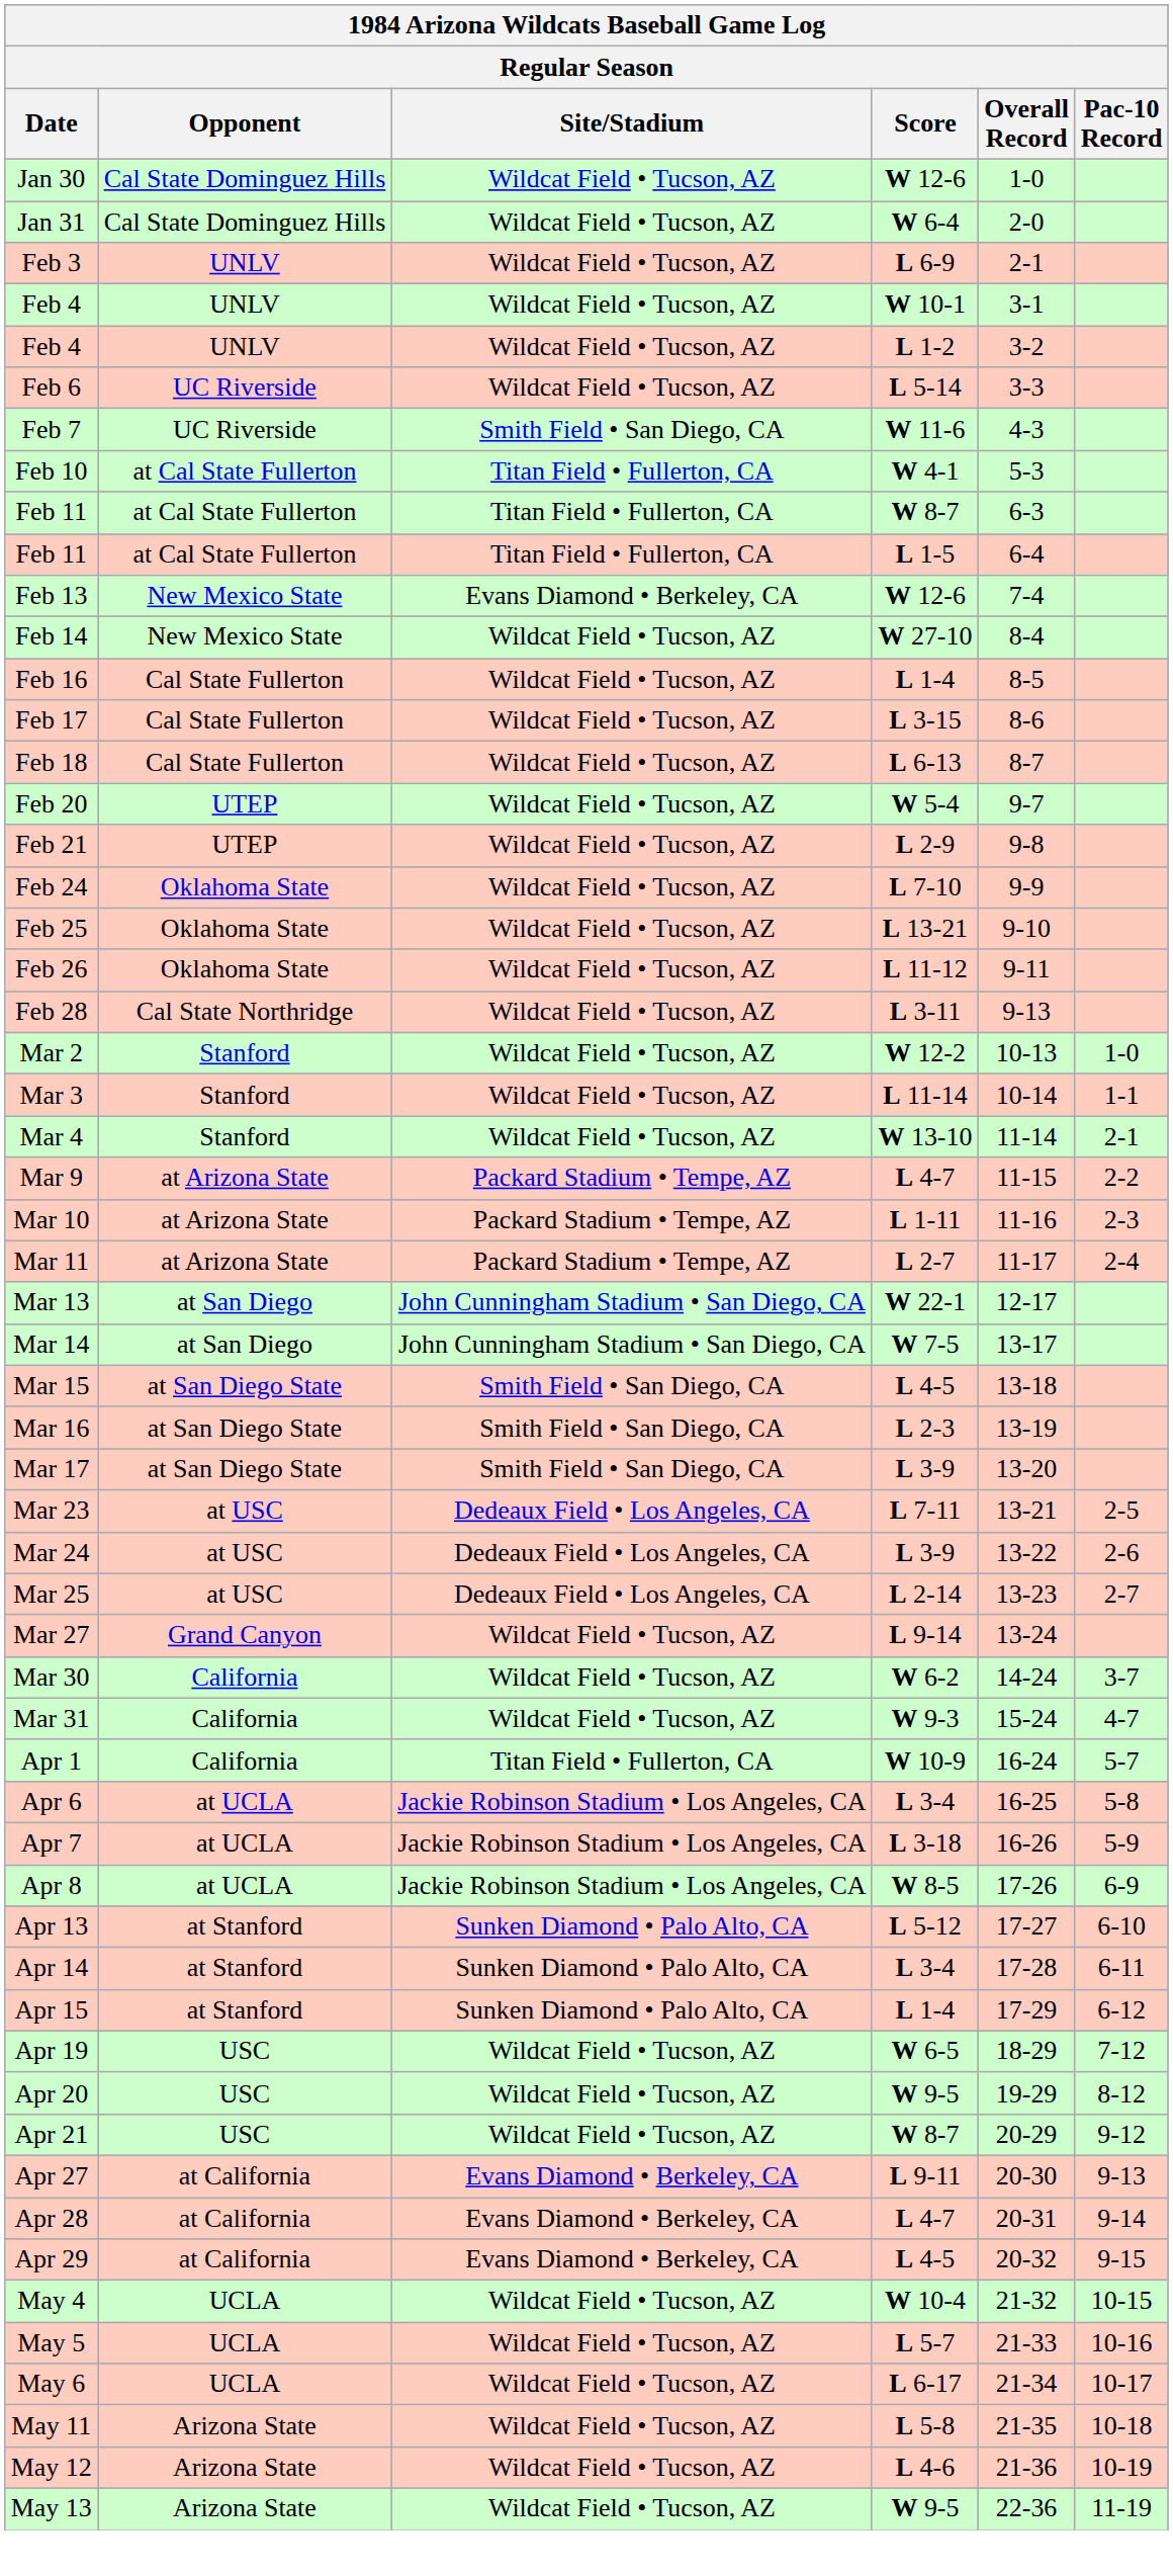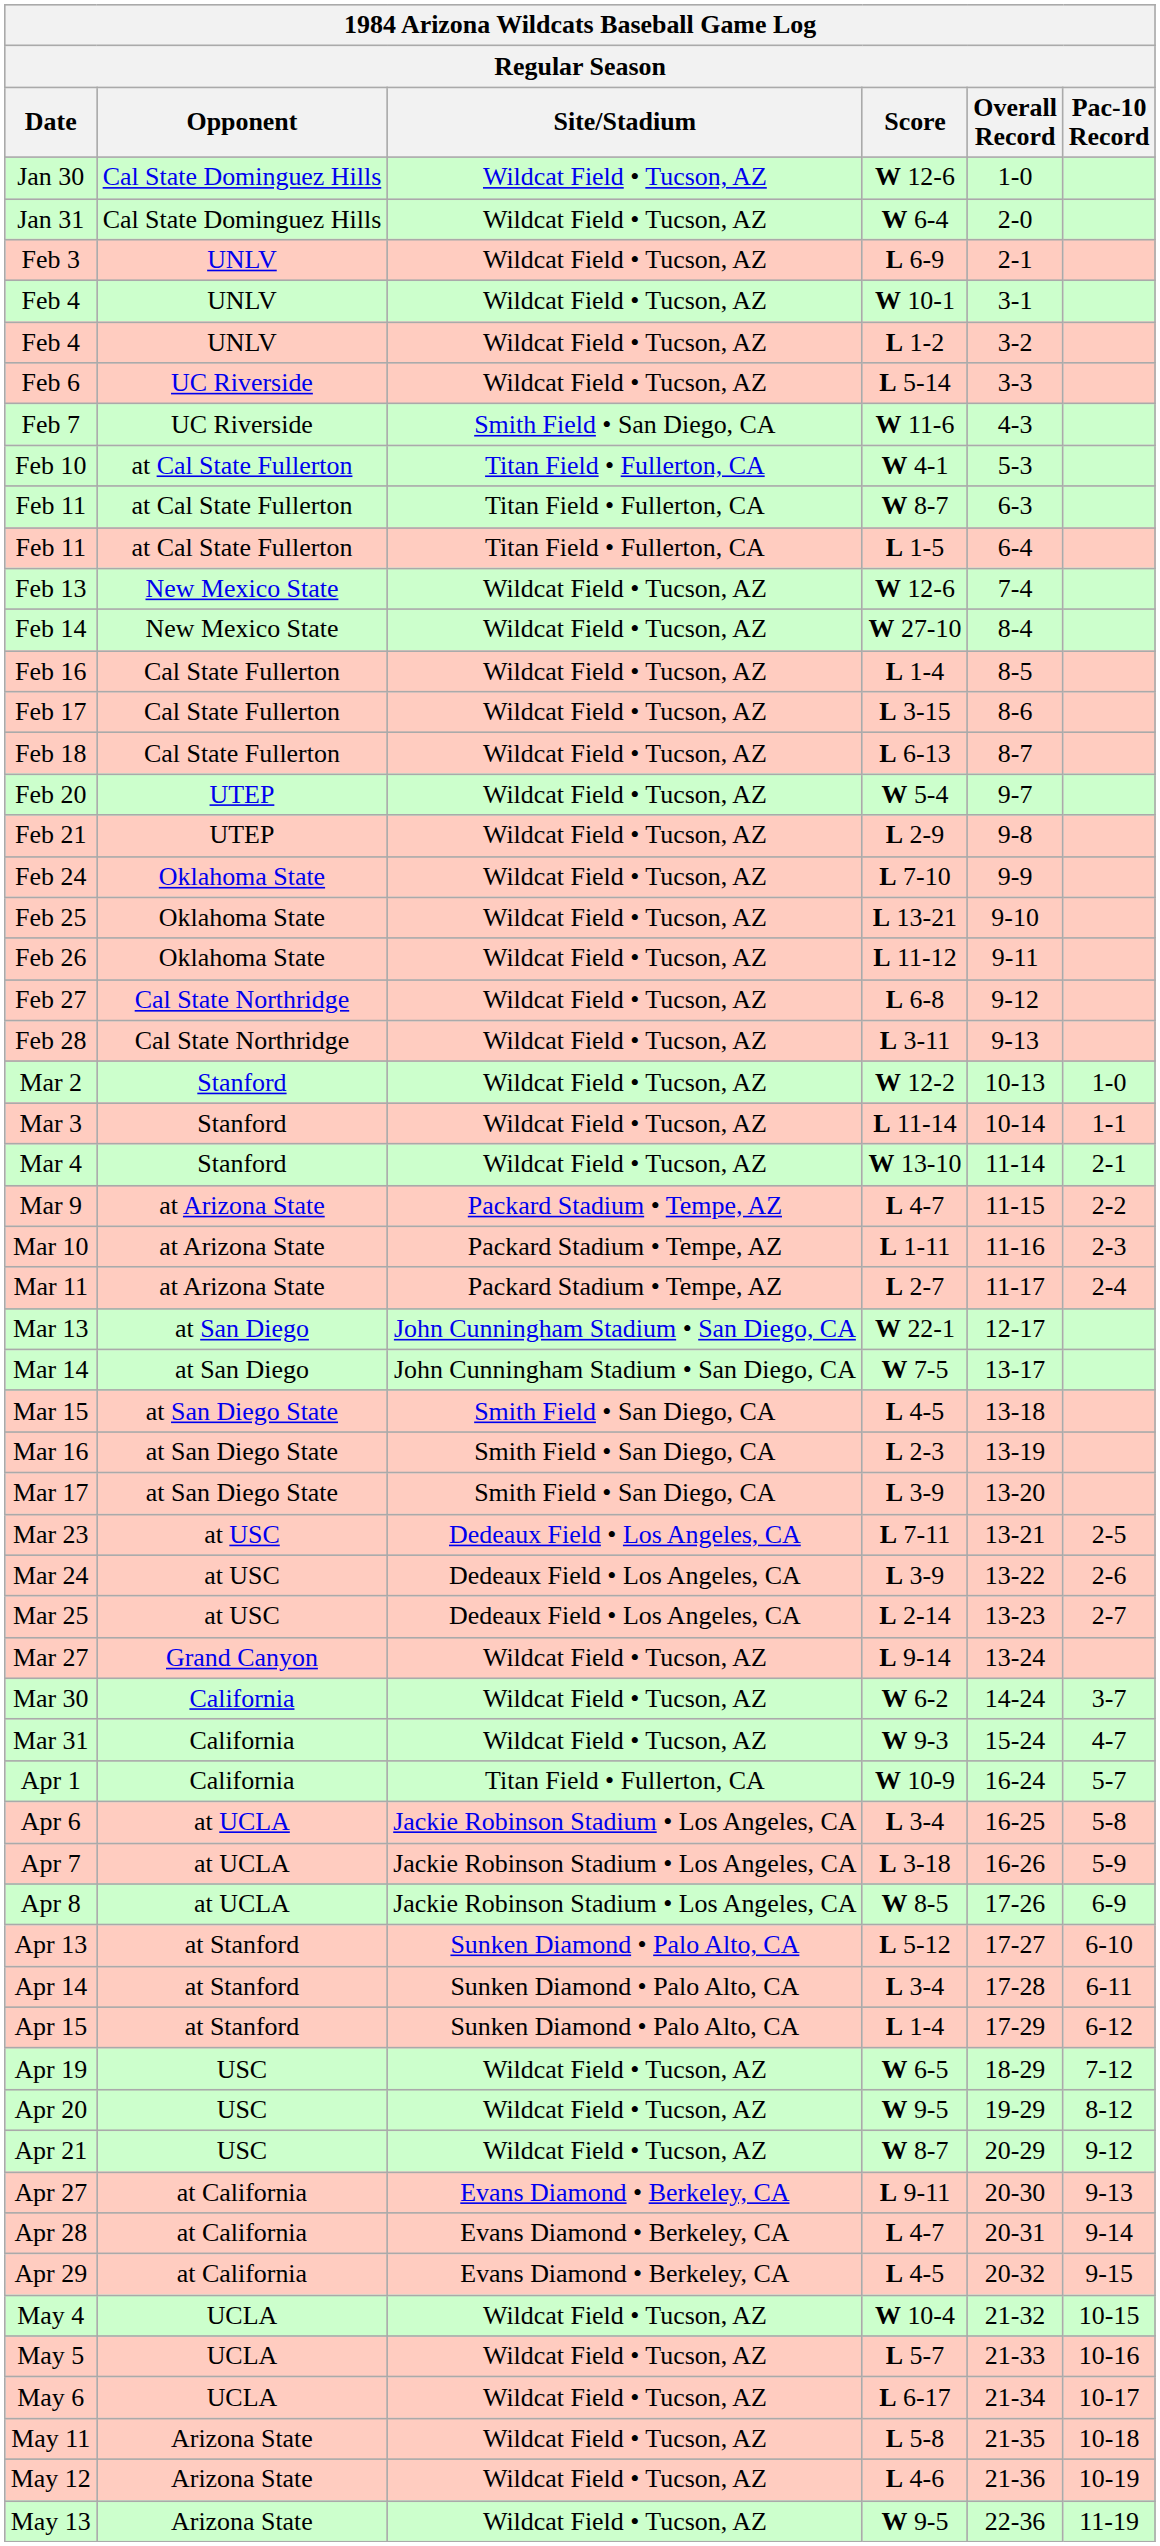Feb 13 | Site/Stadium: Evans Diamond • Berkeley, CA -> Wildcat Field • Tucson, AZ
+ row: Feb 27 | Cal State Northridge | Wildcat Field • Tucson, AZ | L 6-8 | 9-12
